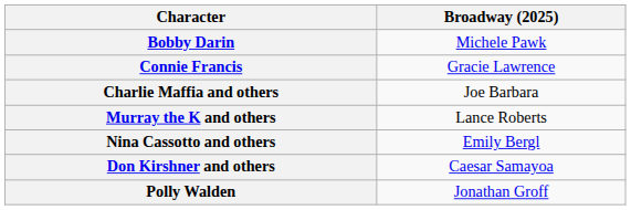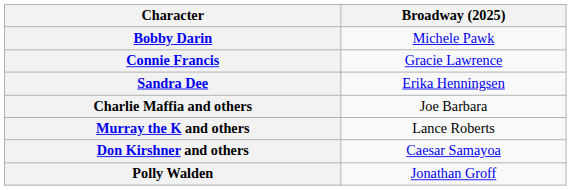+ row: Sandra Dee | Erika Henningsen
- row: Nina Cassotto and others | Emily Bergl
